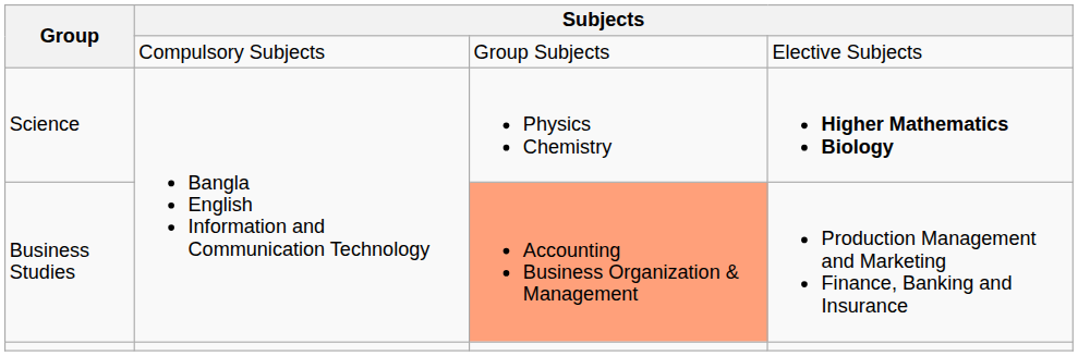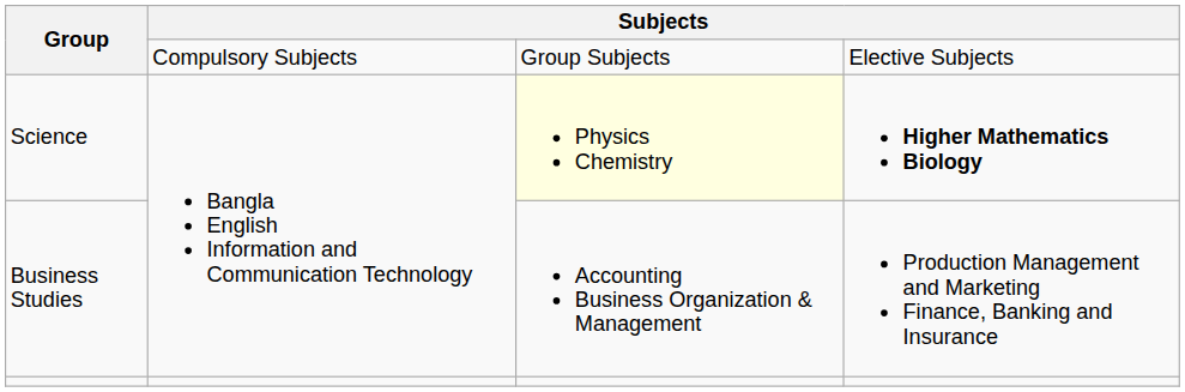Science | column 3: no background -> lightyellow background
Business Studies | column 3: lightsalmon background -> no background
